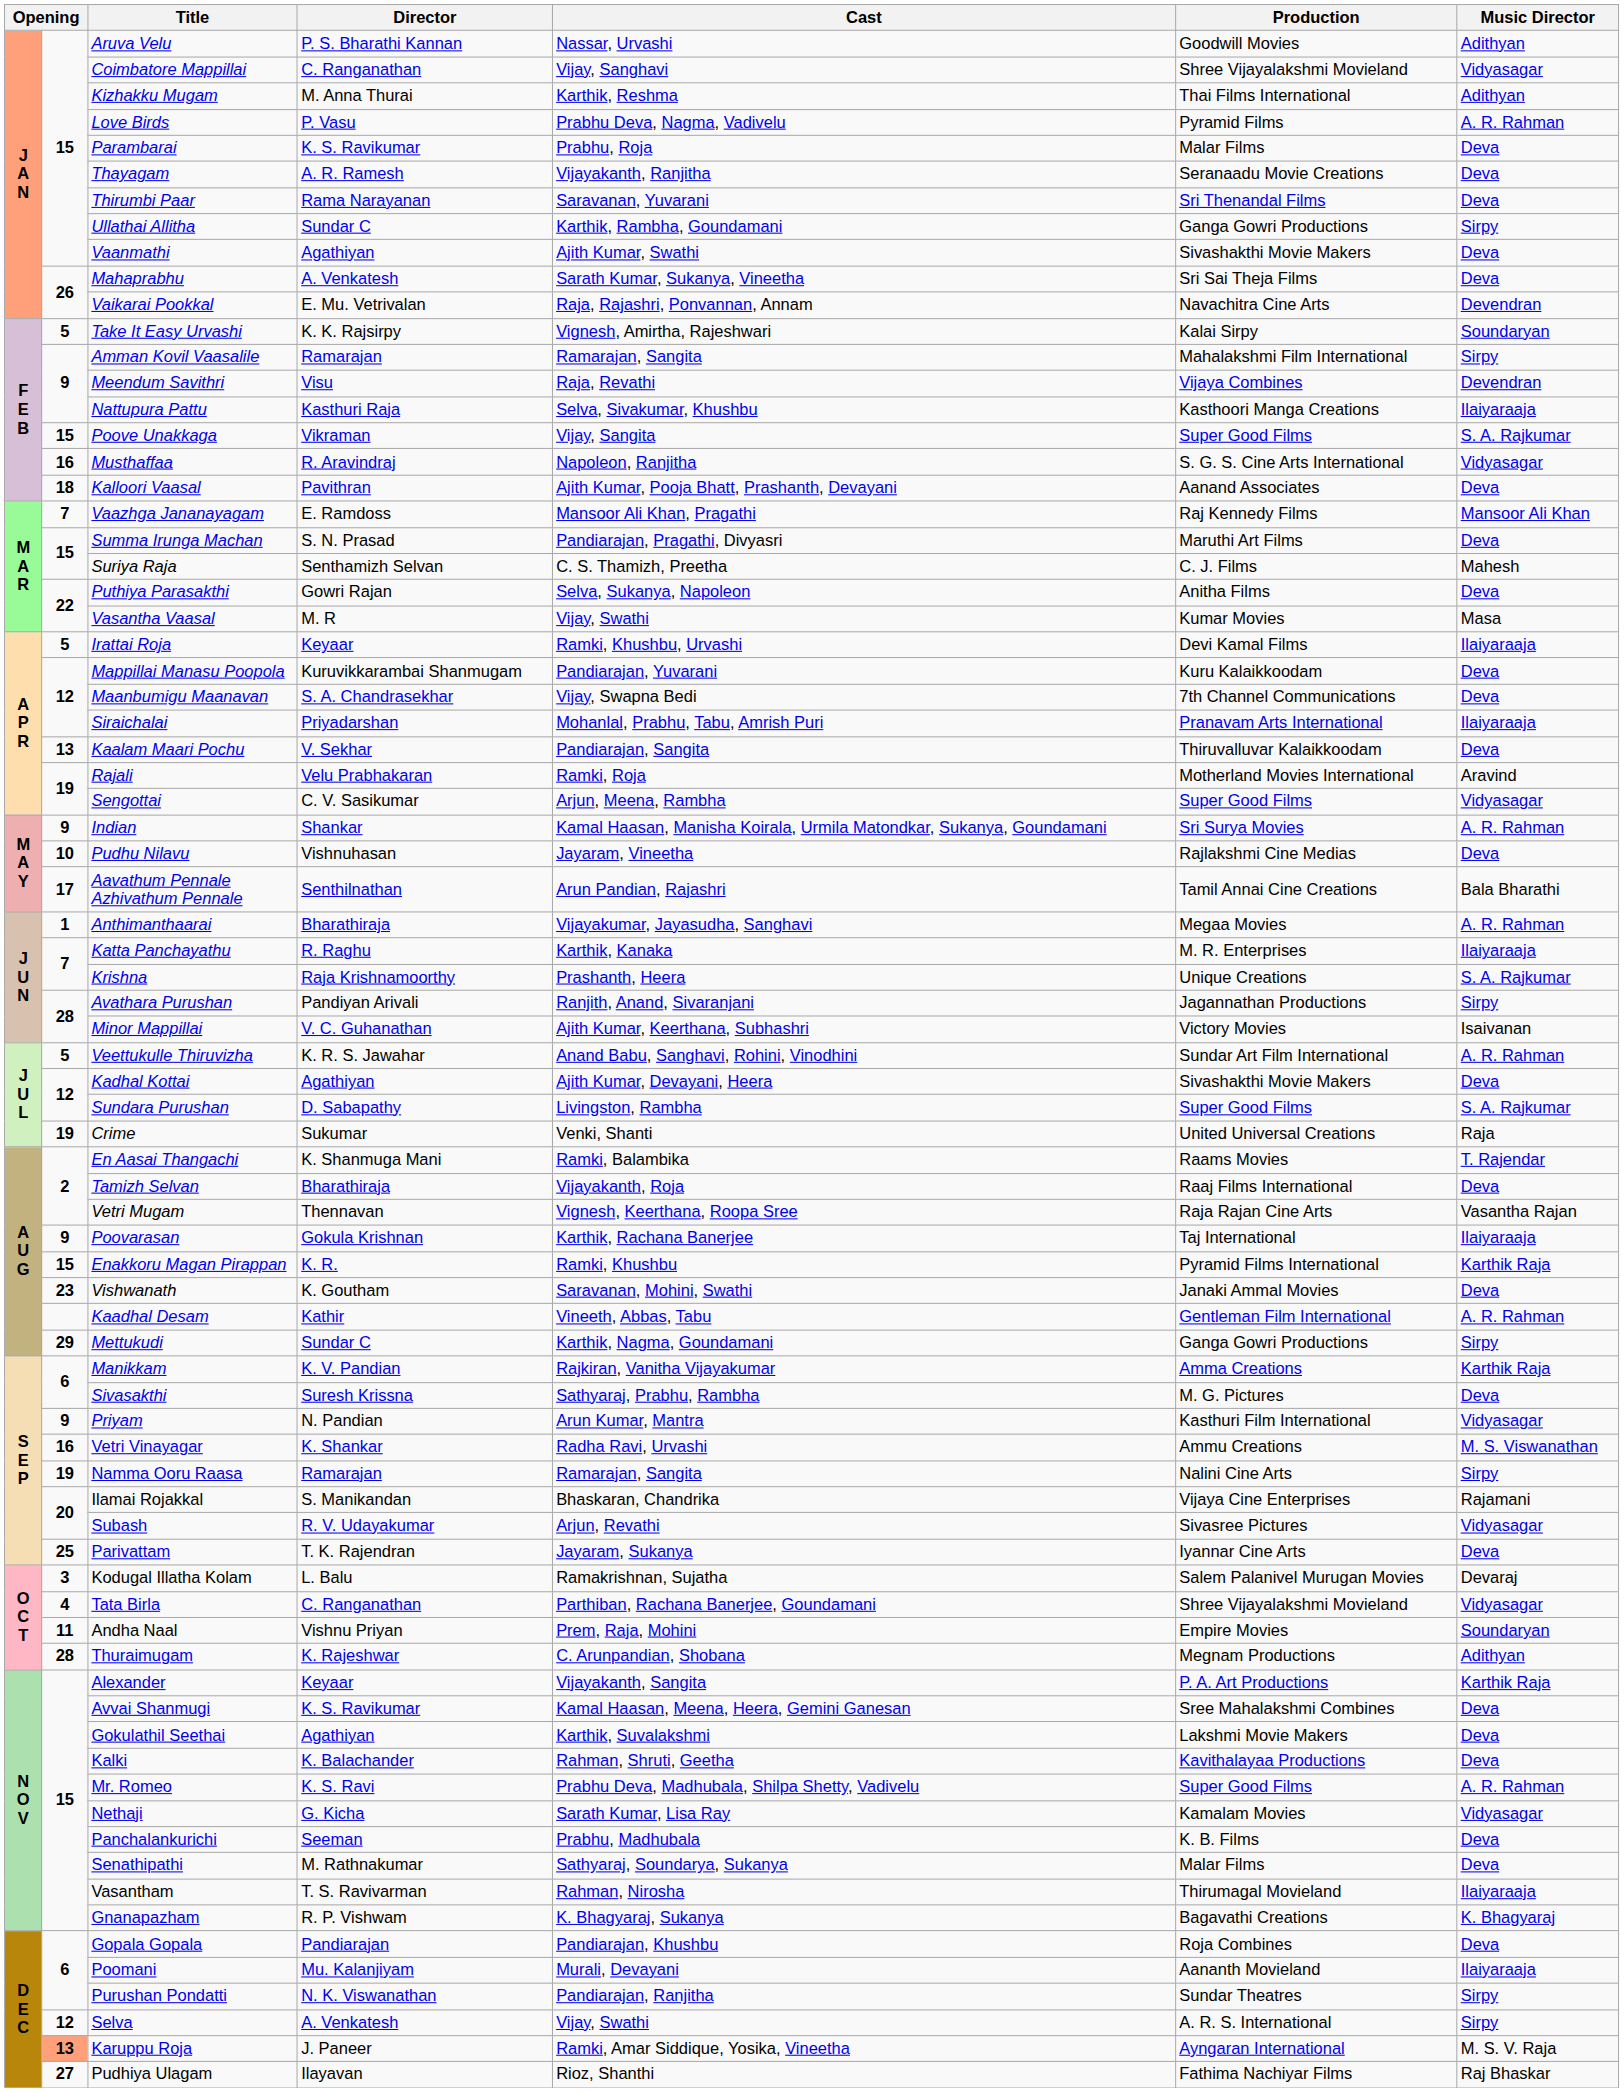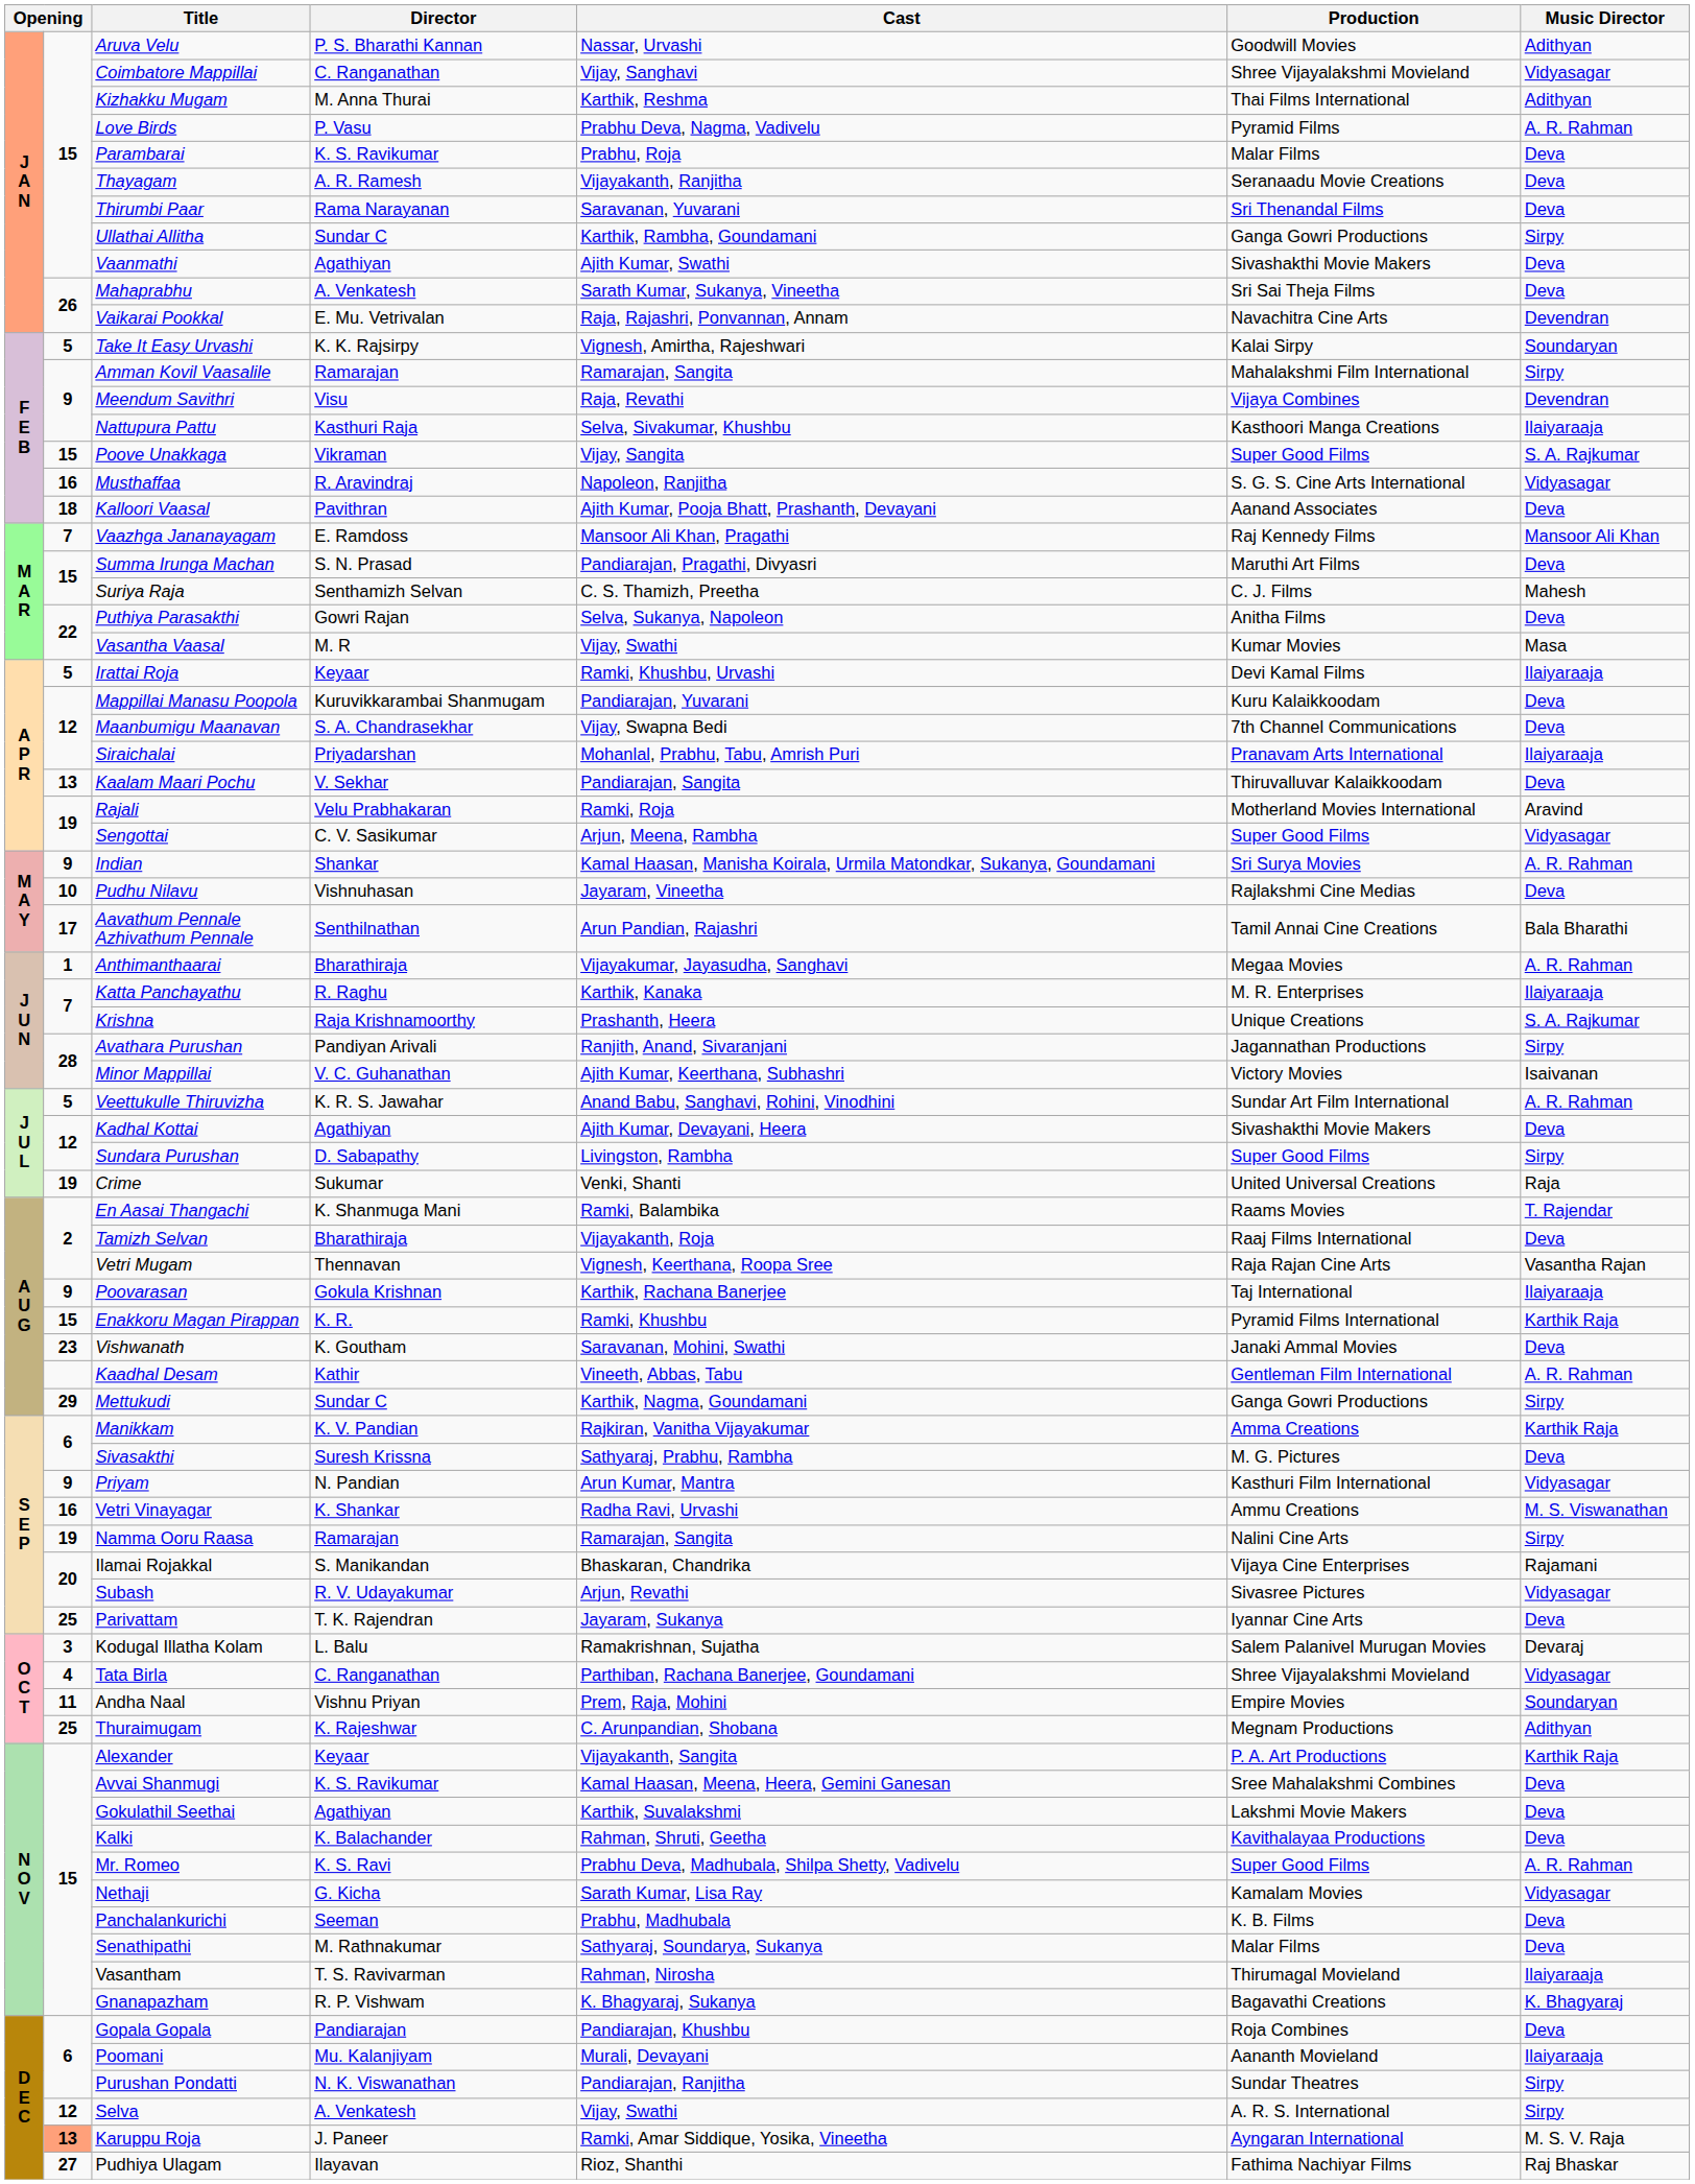Sundara Purushan | Music Director: S. A. Rajkumar -> Sirpy
Thuraimugam | column 2: 28 -> 25
